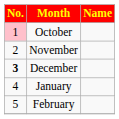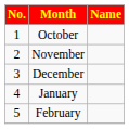October | No.: pink background -> no background
December | No.: bold -> normal
